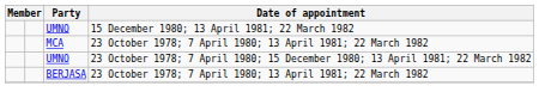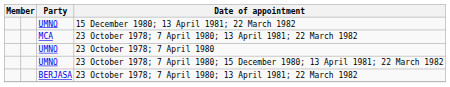+ row: UMNO | 23 October 1978; 7 April 1980
